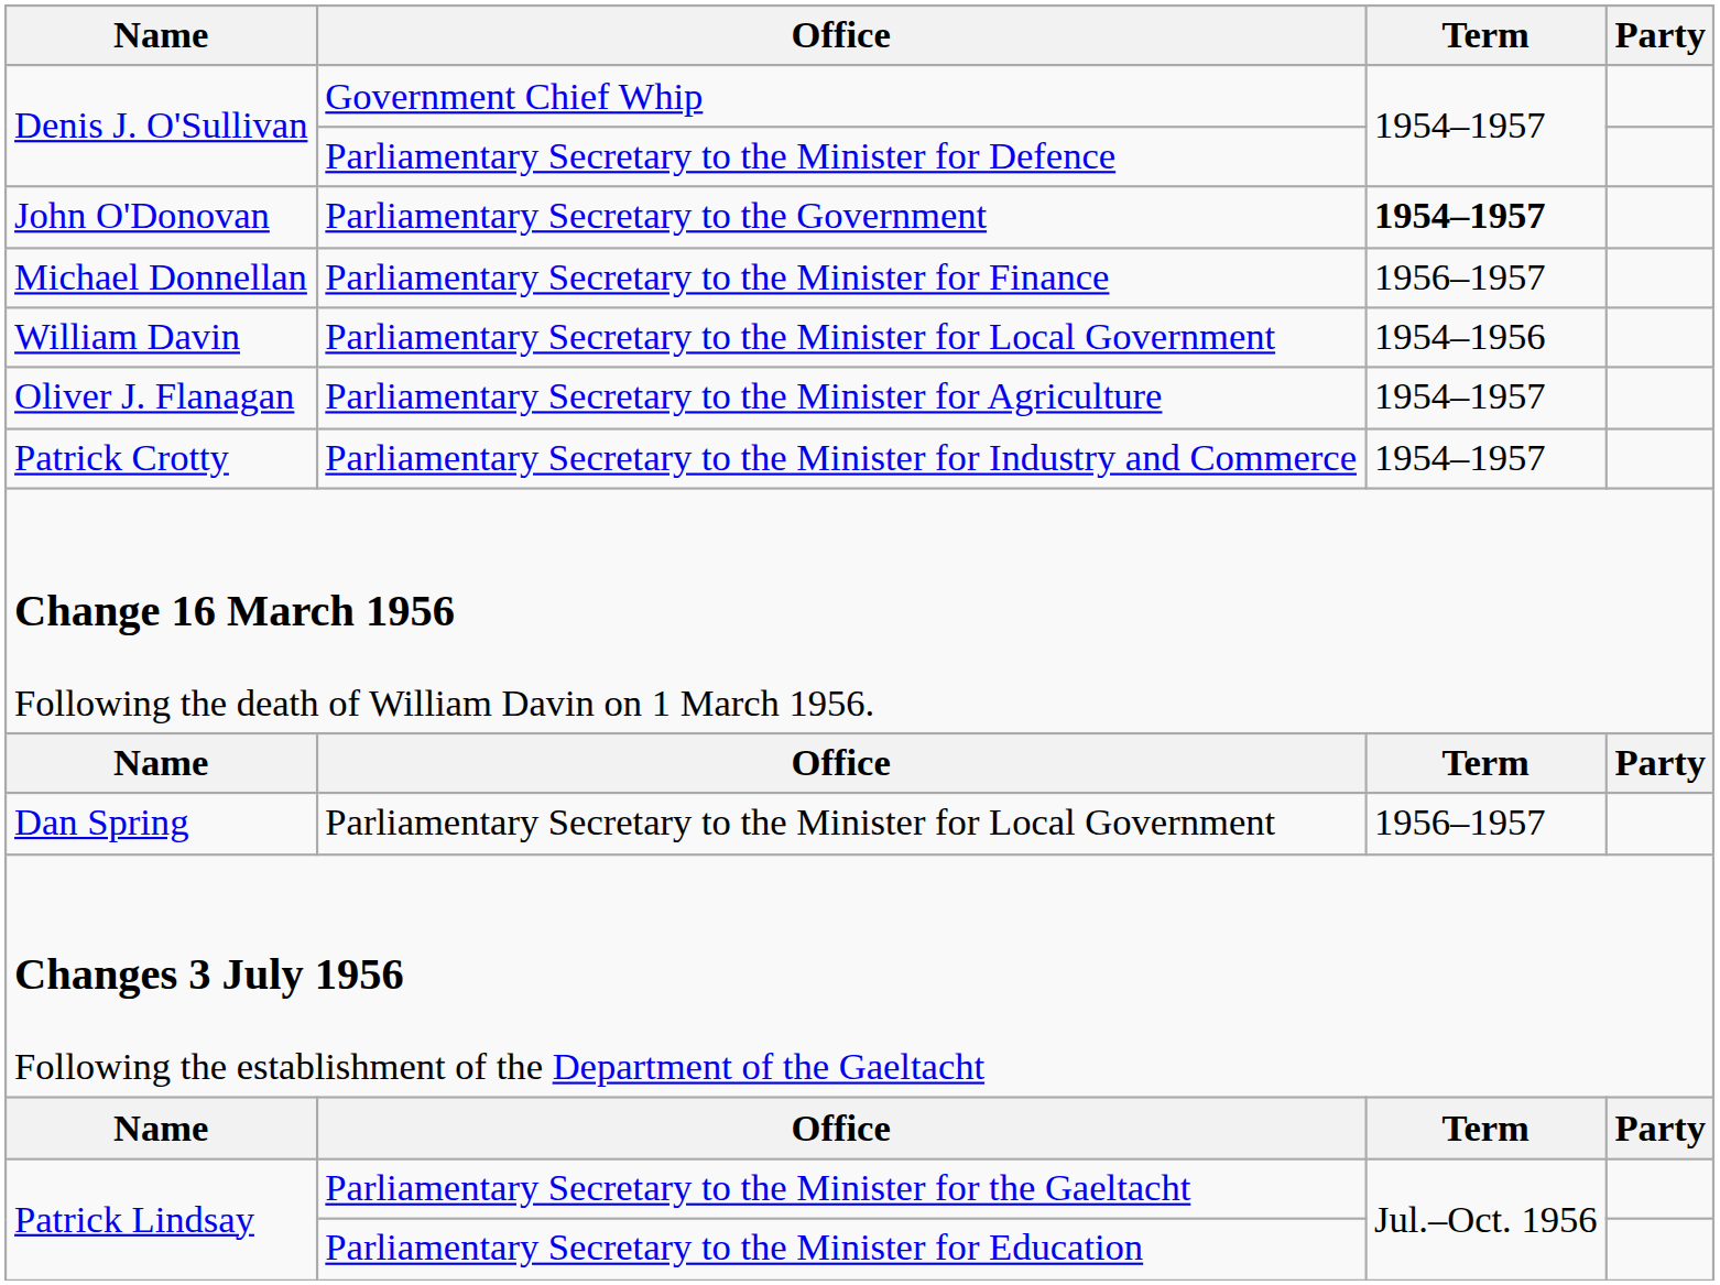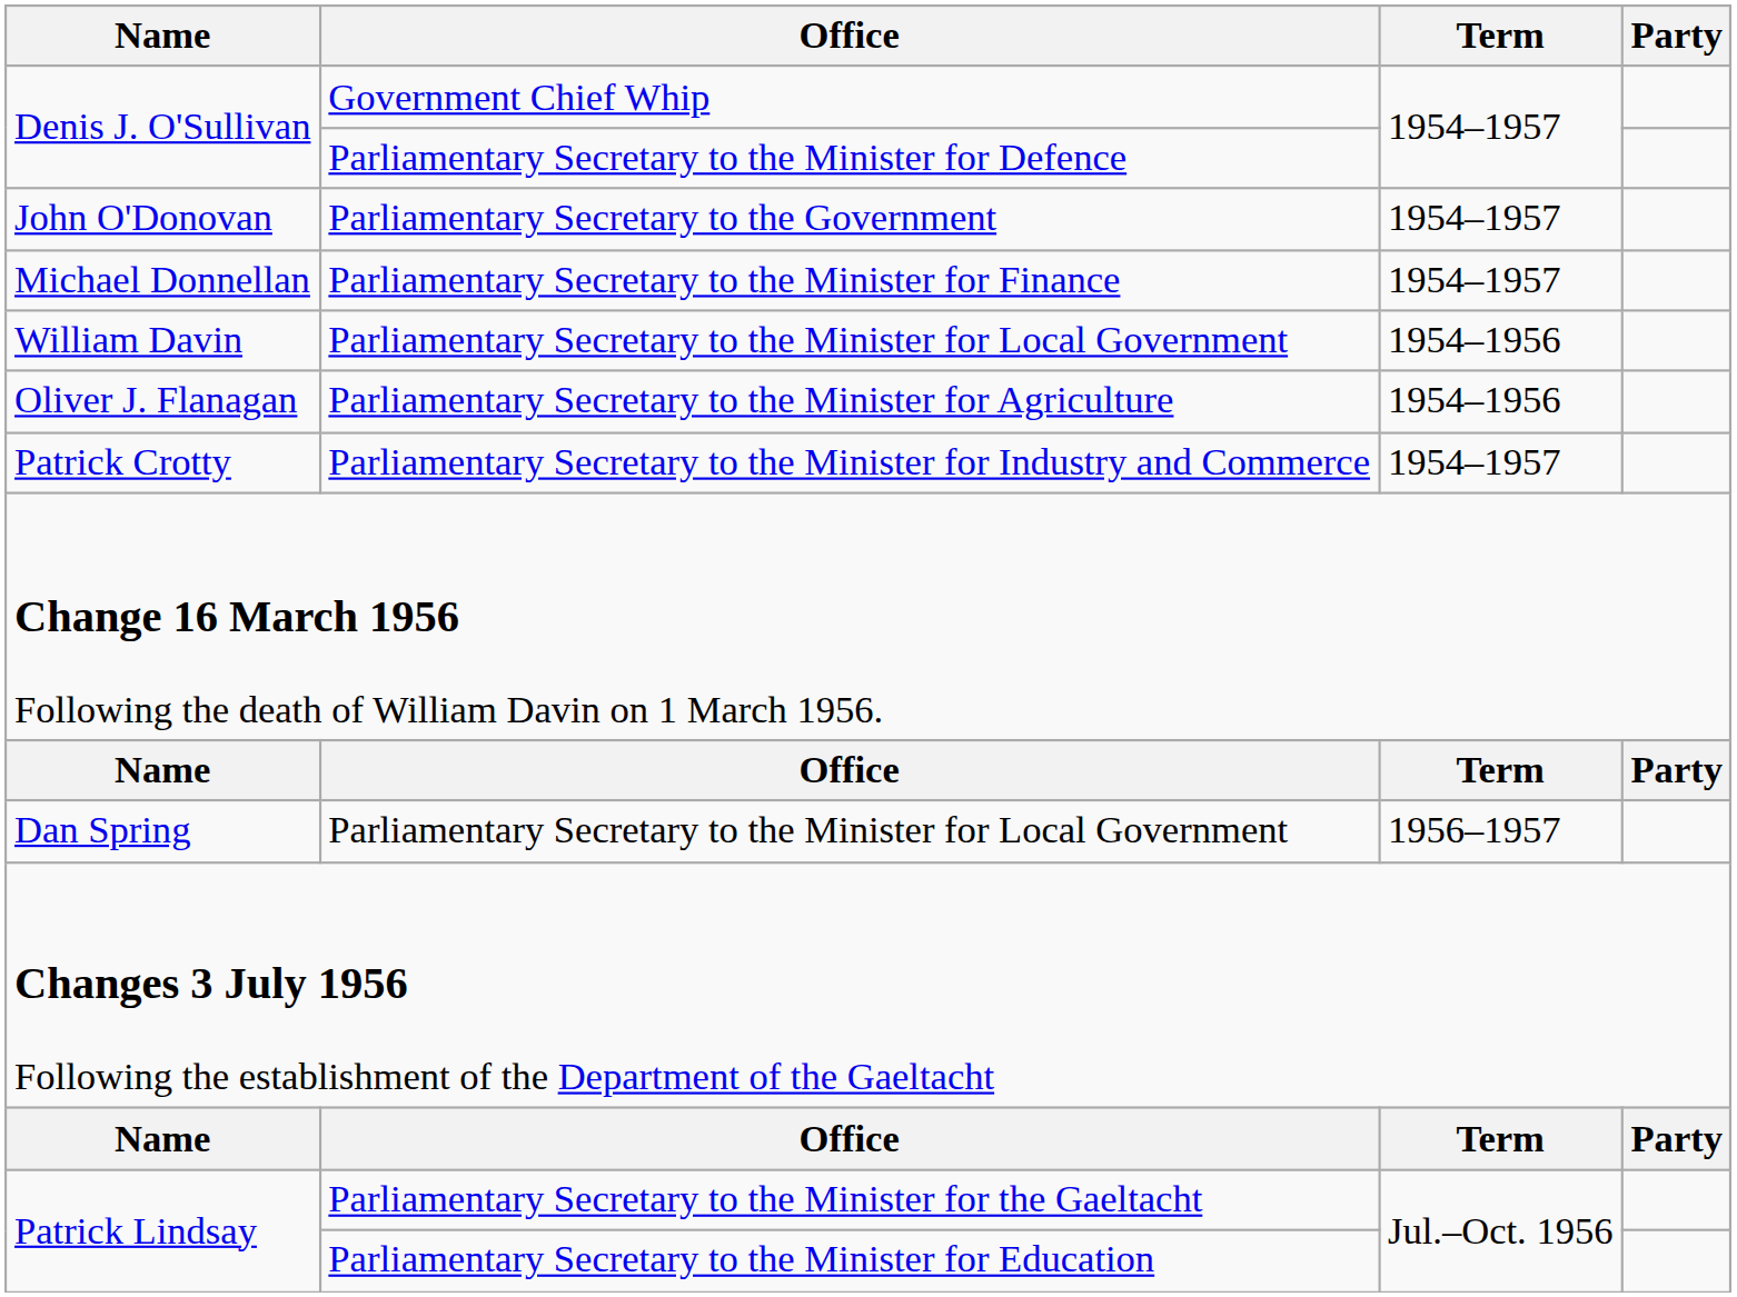Parliamentary Secretary to the Government | Term: bold -> normal
Parliamentary Secretary to the Minister for Finance | Term: 1956–1957 -> 1954–1957
Parliamentary Secretary to the Minister for Agriculture | Term: 1954–1957 -> 1954–1956
